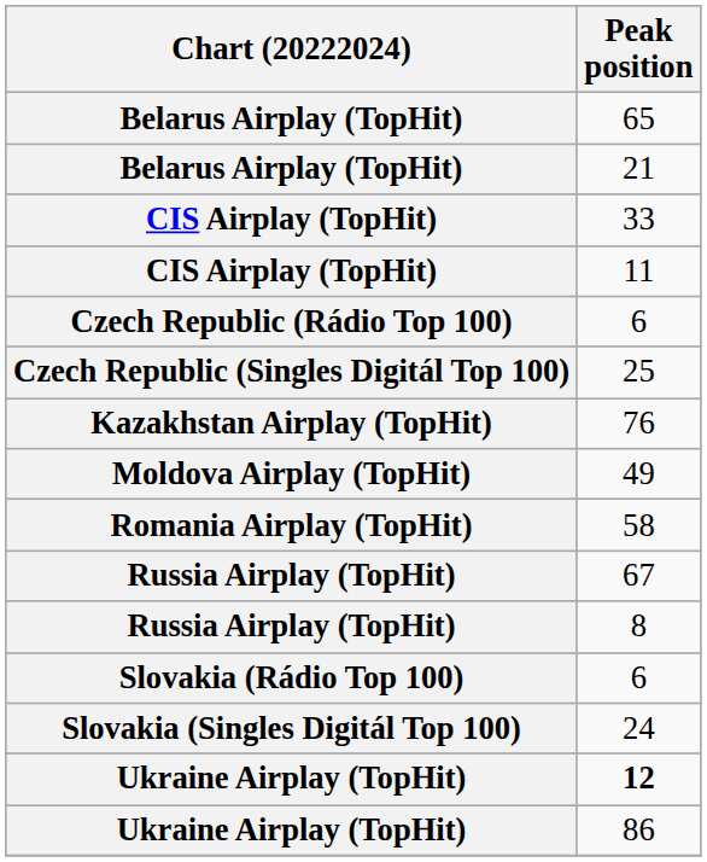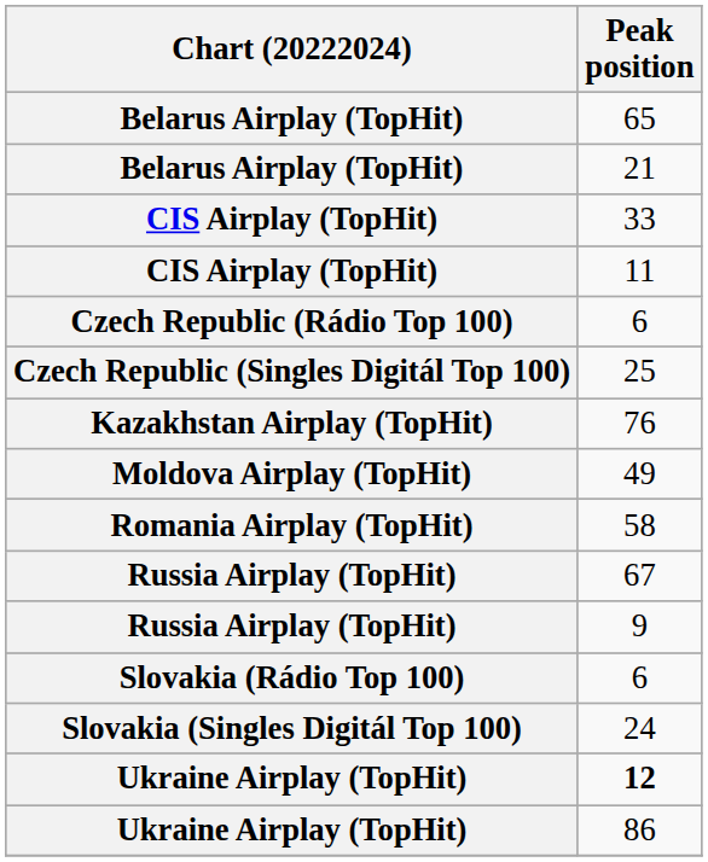row 12 | Peak position: 8 -> 9
